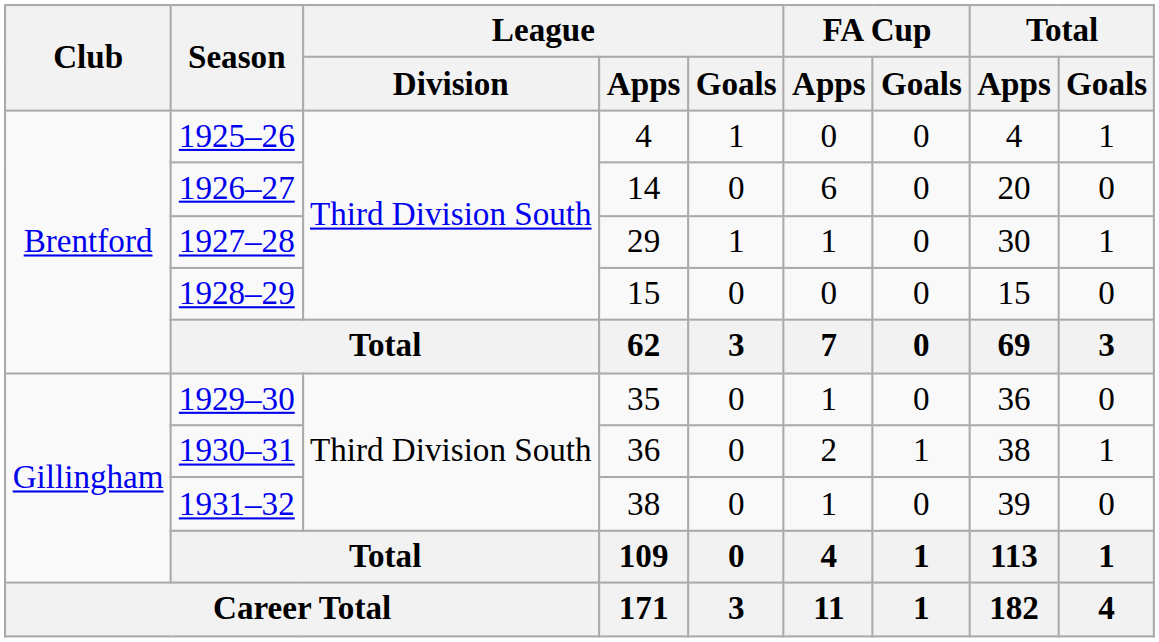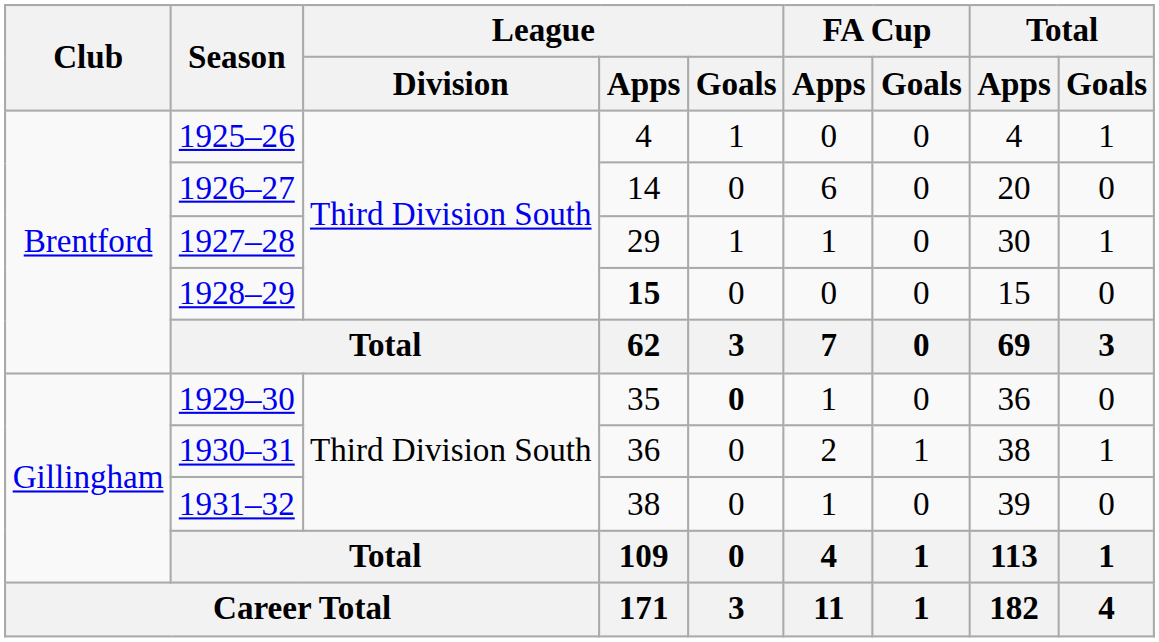1928–29 | League / Apps: normal -> bold
1929–30 | League / Goals: normal -> bold
